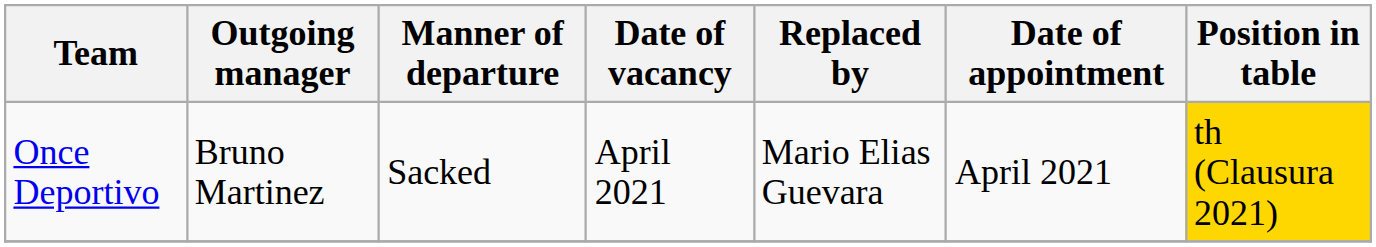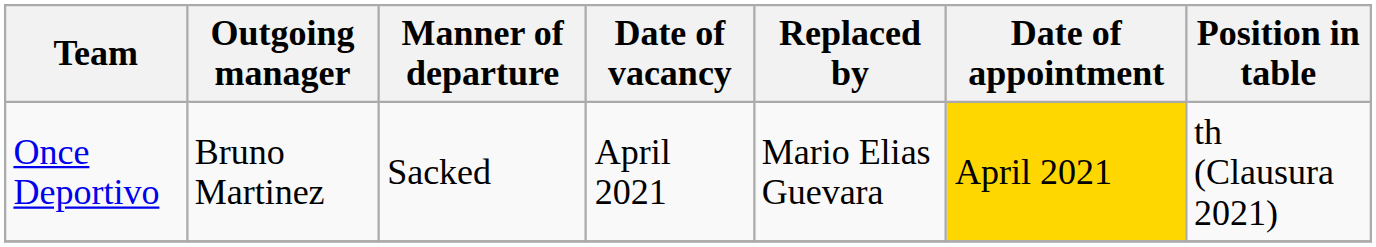Once Deportivo | Date of appointment: no background -> gold background
Once Deportivo | Position in table: gold background -> no background
